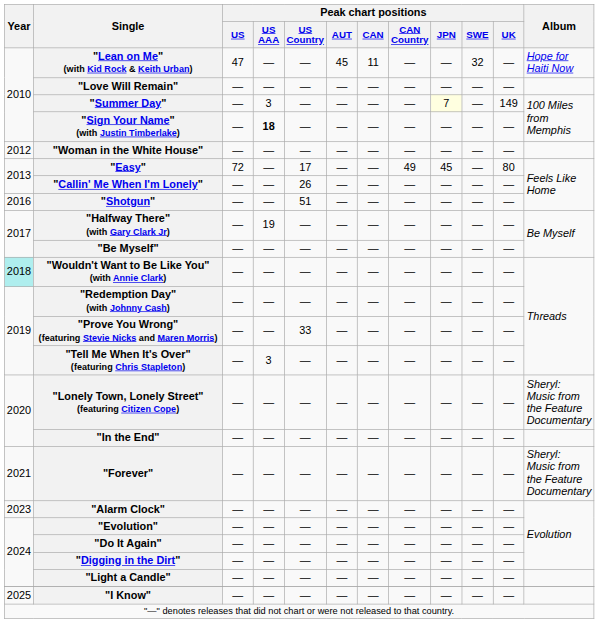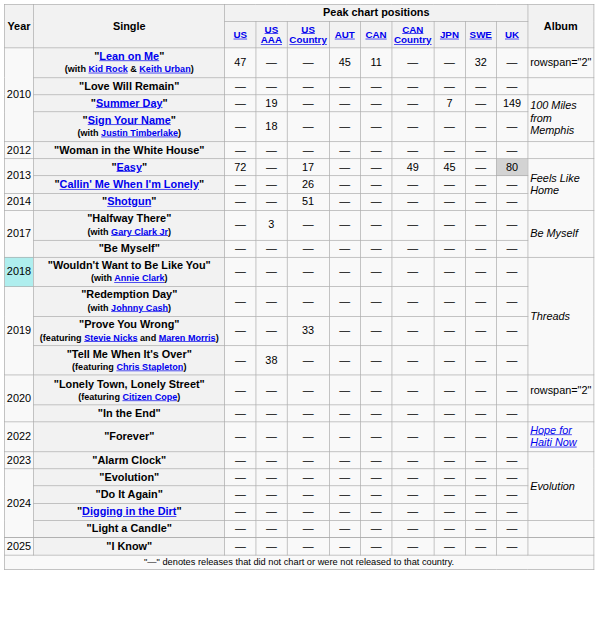"Lean on Me" (with Kid Rock & Keith Urban) | Album: Hope for Haiti Now -> rowspan="2"
"Summer Day" | Peak chart positions / US AAA: 3 -> 19
"Summer Day" | Peak chart positions / JPN: lightyellow background -> no background
"Sign Your Name" (with Justin Timberlake) | Peak chart positions / US AAA: bold -> normal
"Easy" | Peak chart positions / UK: no background -> lightgrey background
"Shotgun" | Year: 2016 -> 2014
"Halfway There" (with Gary Clark Jr) | Peak chart positions / US AAA: 19 -> 3
"Tell Me When It's Over" (featuring Chris Stapleton) | Peak chart positions / US AAA: 3 -> 38
"Lonely Town, Lonely Street" (featuring Citizen Cope) | Album: Sheryl: Music from the Feature Documentary -> rowspan="2"
"Forever" | Year: 2021 -> 2022
"Forever" | Album: Sheryl: Music from the Feature Documentary -> Hope for Haiti Now
